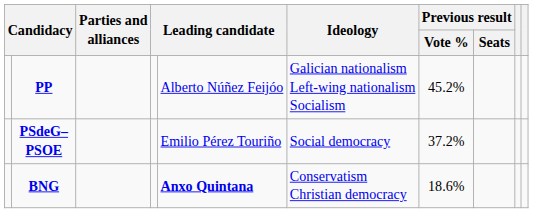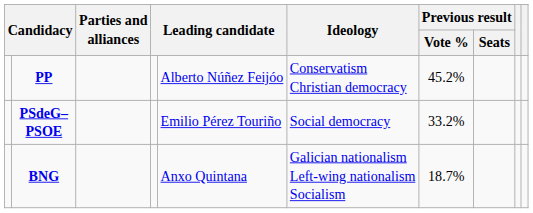PP | Ideology: Galician nationalism Left-wing nationalism Socialism -> Conservatism Christian democracy
PSdeG– PSOE | Previous result / Vote %: 37.2% -> 33.2%
BNG | column 5: bold -> normal
BNG | Ideology: Conservatism Christian democracy -> Galician nationalism Left-wing nationalism Socialism
BNG | Previous result / Vote %: 18.6% -> 18.7%
